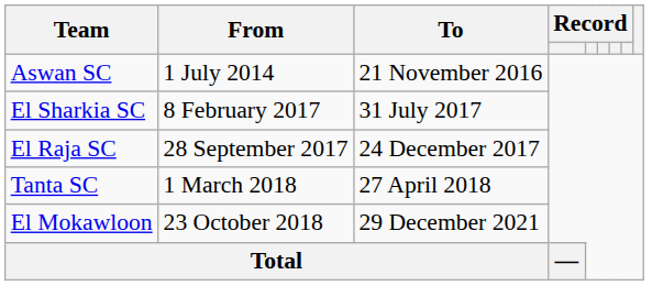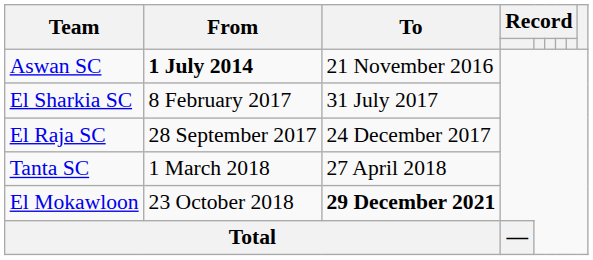Aswan SC | From: normal -> bold
El Mokawloon | To: normal -> bold
